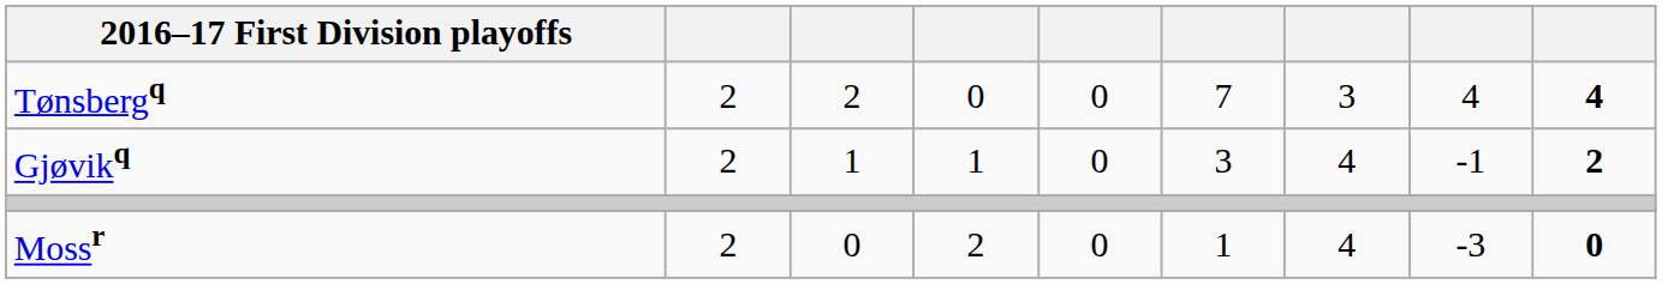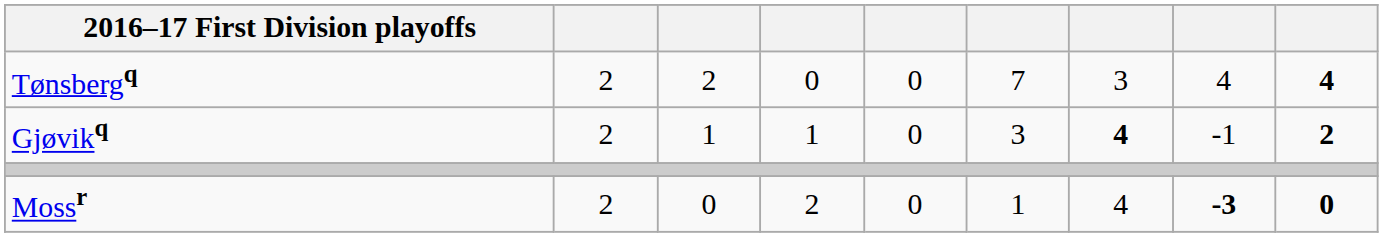Gjøvikq | column 7: normal -> bold
Mossr | column 8: normal -> bold
